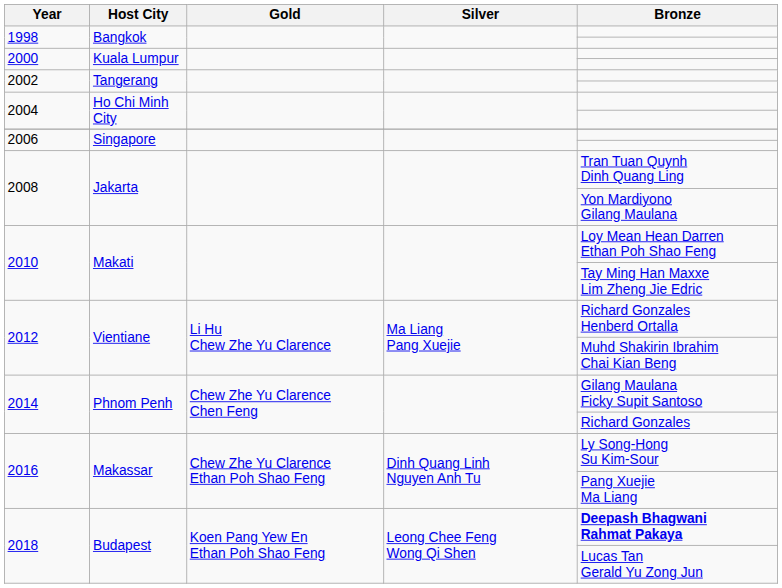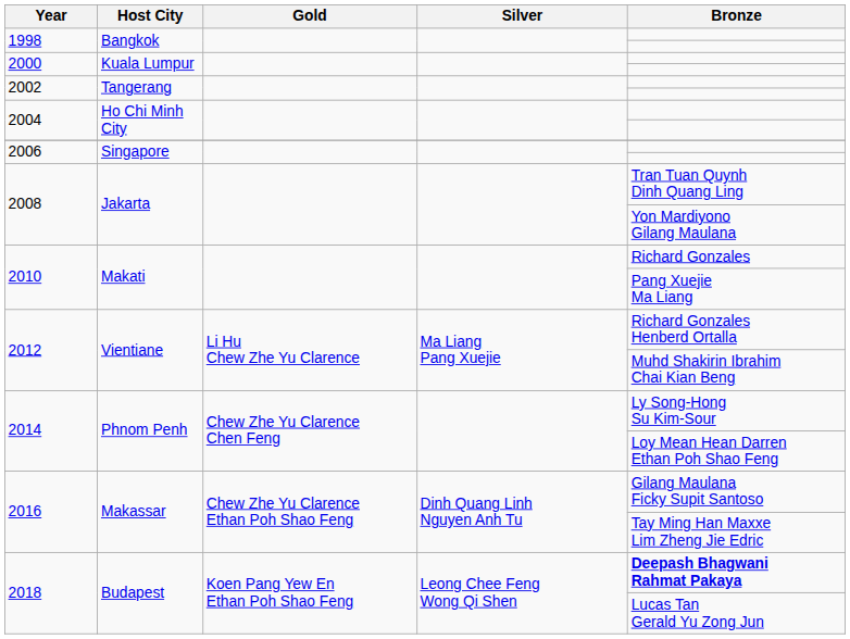row 14 | Bronze: Loy Mean Hean Darren Ethan Poh Shao Feng -> Richard Gonzales
row 15 | Bronze: Tay Ming Han Maxxe Lim Zheng Jie Edric -> Pang Xuejie Ma Liang
row 18 | Bronze: Gilang Maulana Ficky Supit Santoso -> Ly Song-Hong Su Kim-Sour
row 19 | Bronze: Richard Gonzales -> Loy Mean Hean Darren Ethan Poh Shao Feng
row 20 | Bronze: Ly Song-Hong Su Kim-Sour -> Gilang Maulana Ficky Supit Santoso
row 21 | Bronze: Pang Xuejie Ma Liang -> Tay Ming Han Maxxe Lim Zheng Jie Edric
